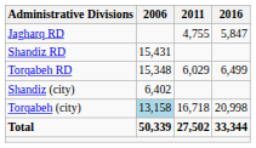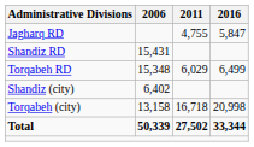Torqabeh (city) | 2006: lightblue background -> no background
